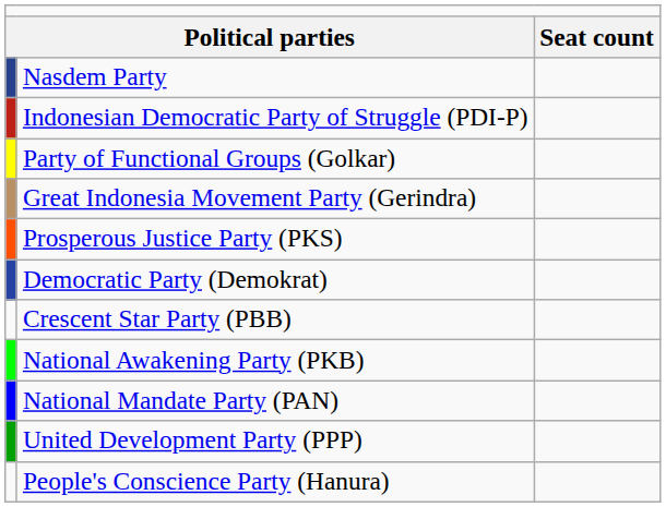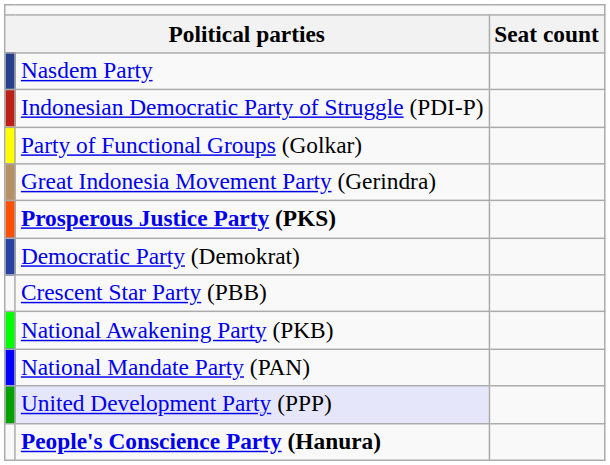Prosperous Justice Party (PKS) | column 2: normal -> bold
United Development Party (PPP) | column 2: no background -> lavender background
People's Conscience Party (Hanura) | column 2: normal -> bold
